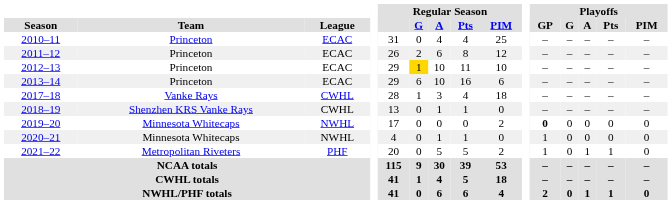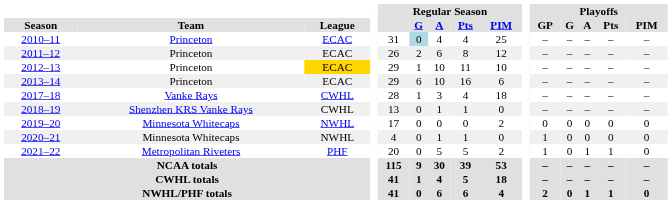2010–11 | Regular Season / G: no background -> lightblue background
2012–13 | League: no background -> gold background
2012–13 | Regular Season / G: gold background -> no background
2019–20 | Playoffs / GP: bold -> normal
